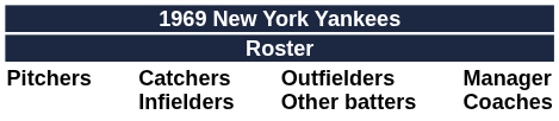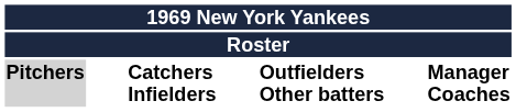Pitchers | column 1: no background -> lightgrey background
